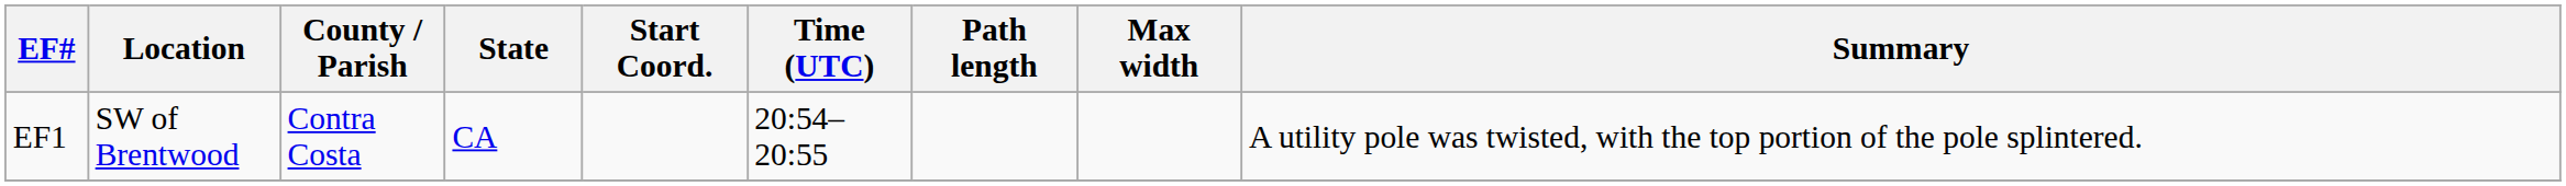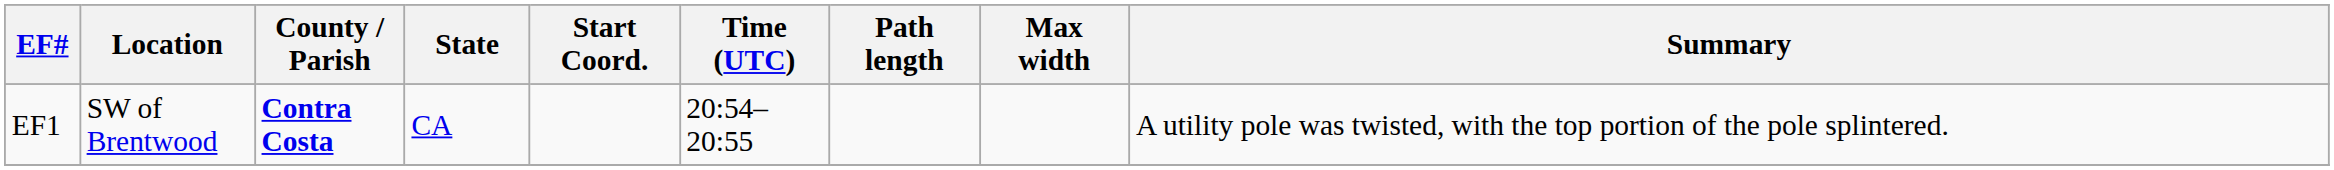EF1 | County / Parish: normal -> bold
